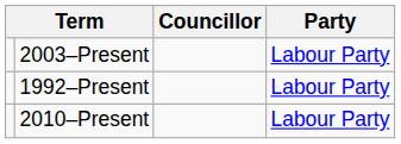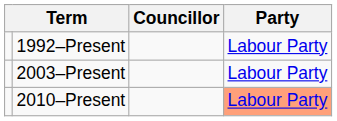rows swapped: 1992–Present <-> 2003–Present
2010–Present | Party: no background -> lightsalmon background
